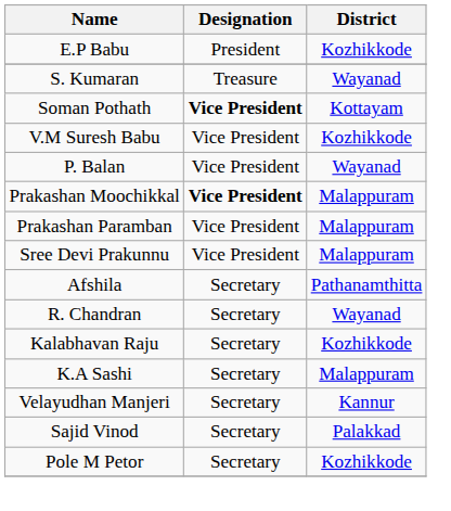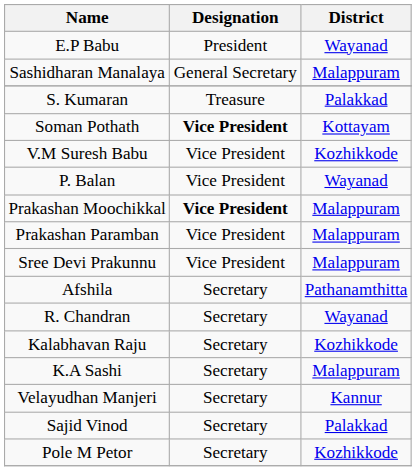E.P Babu | District: Kozhikkode -> Wayanad
+ row: Sashidharan Manalaya | General Secretary | Malappuram
S. Kumaran | District: Wayanad -> Palakkad
